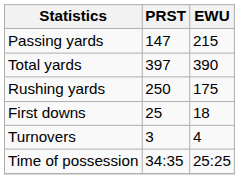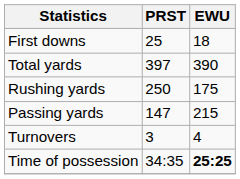rows swapped: First downs <-> Passing yards
Time of possession | EWU: normal -> bold
